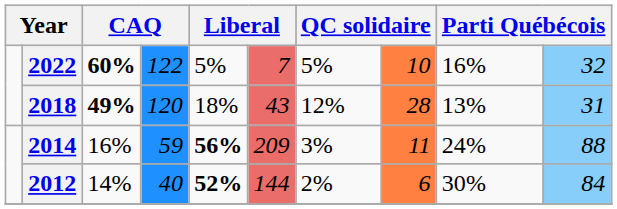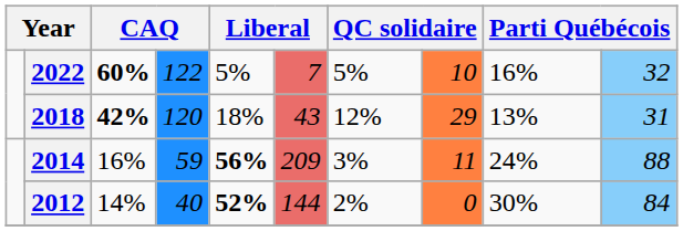2018 | column 3: 49% -> 42%
2018 | column 8: 28 -> 29
2012 | column 8: 6 -> 0
